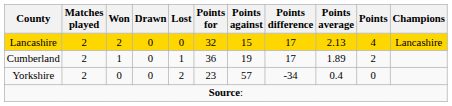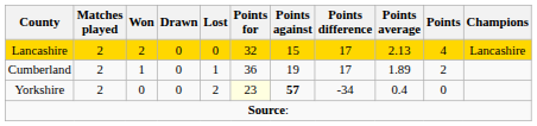Yorkshire | Points for: no background -> lightyellow background
Yorkshire | Points against: normal -> bold
